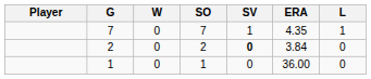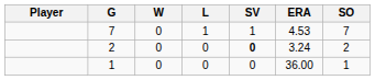columns swapped: L <-> SO
row 2 | ERA: 4.35 -> 4.53
row 3 | ERA: 3.84 -> 3.24
